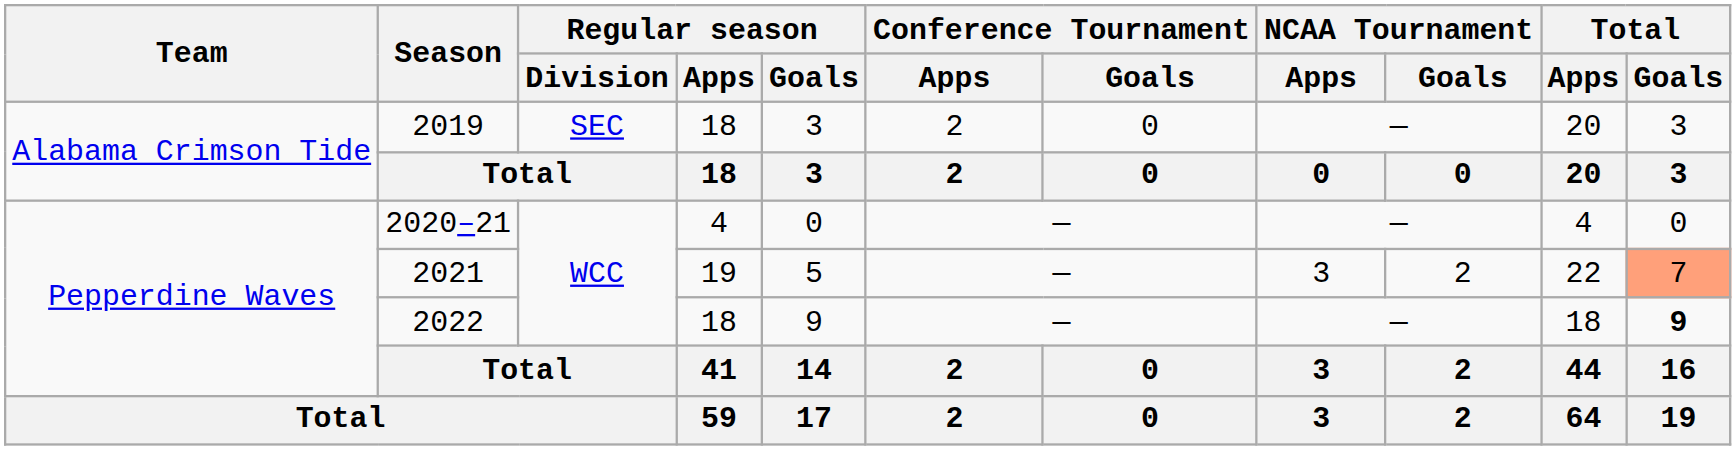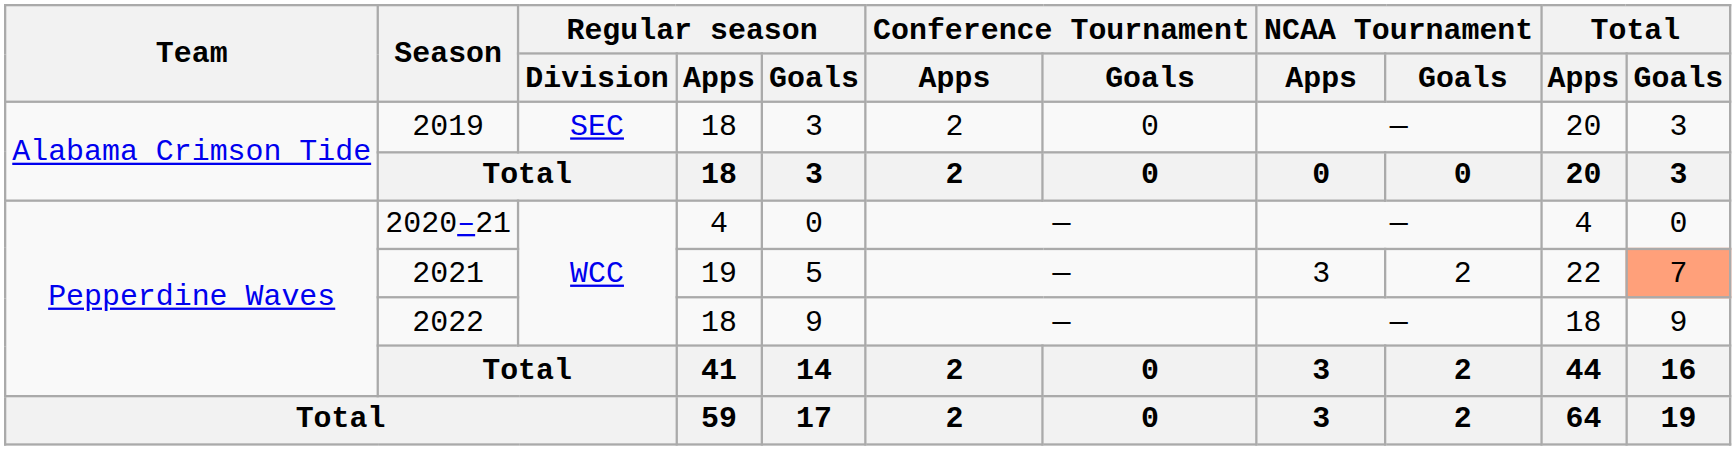2022 | Total / Goals: bold -> normal
